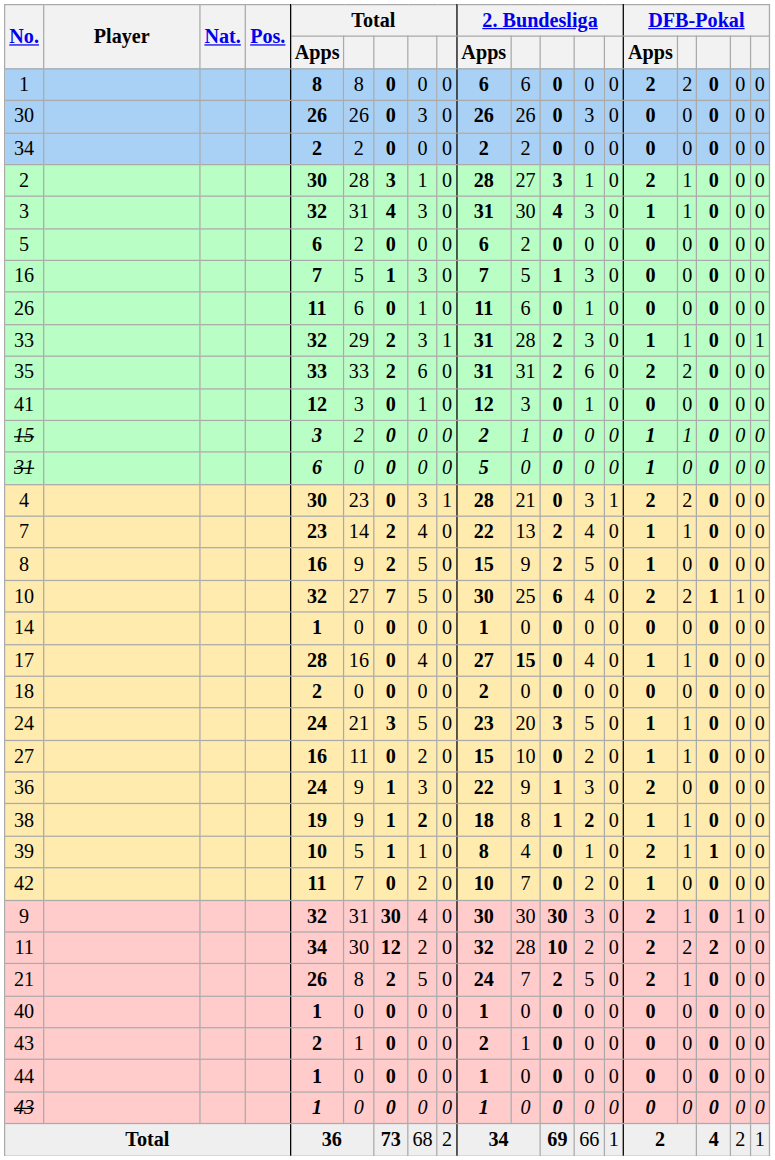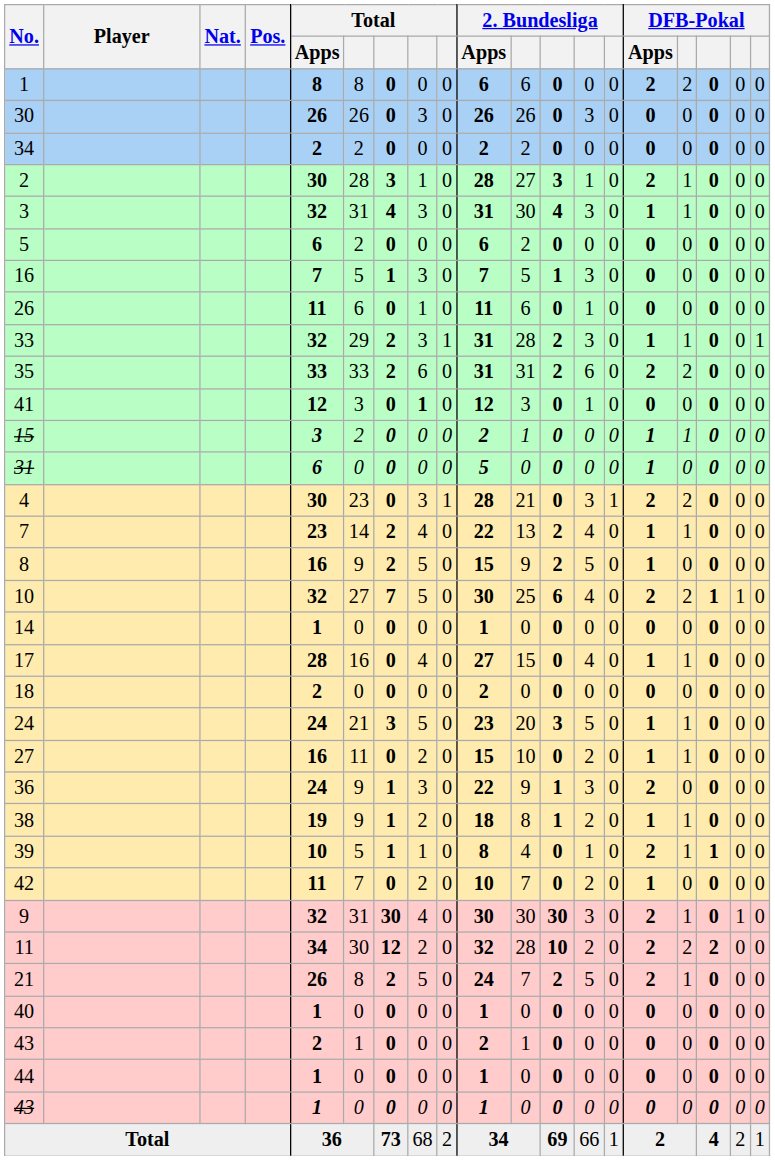41 | column 8: normal -> bold
17 | column 11: bold -> normal
38 | column 8: bold -> normal
38 | column 13: bold -> normal
